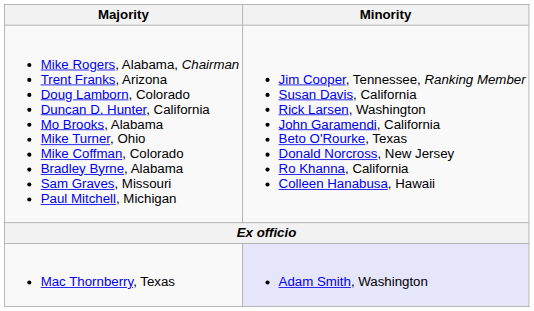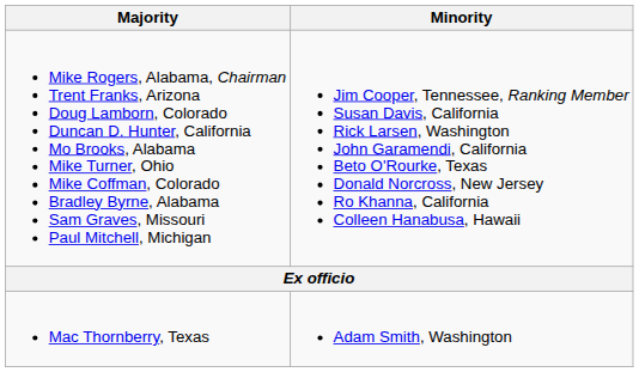Mac Thornberry, Texas | Minority: lavender background -> no background
